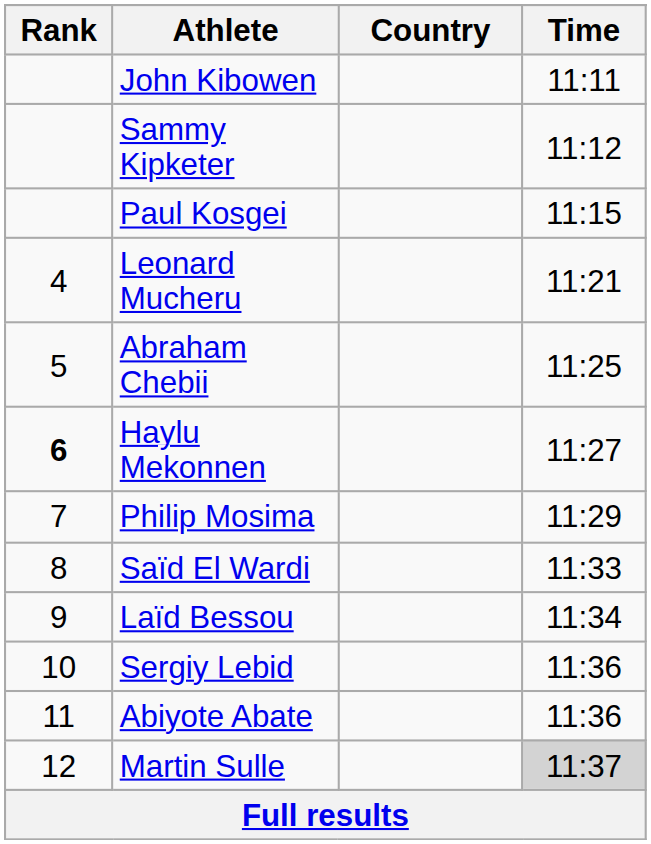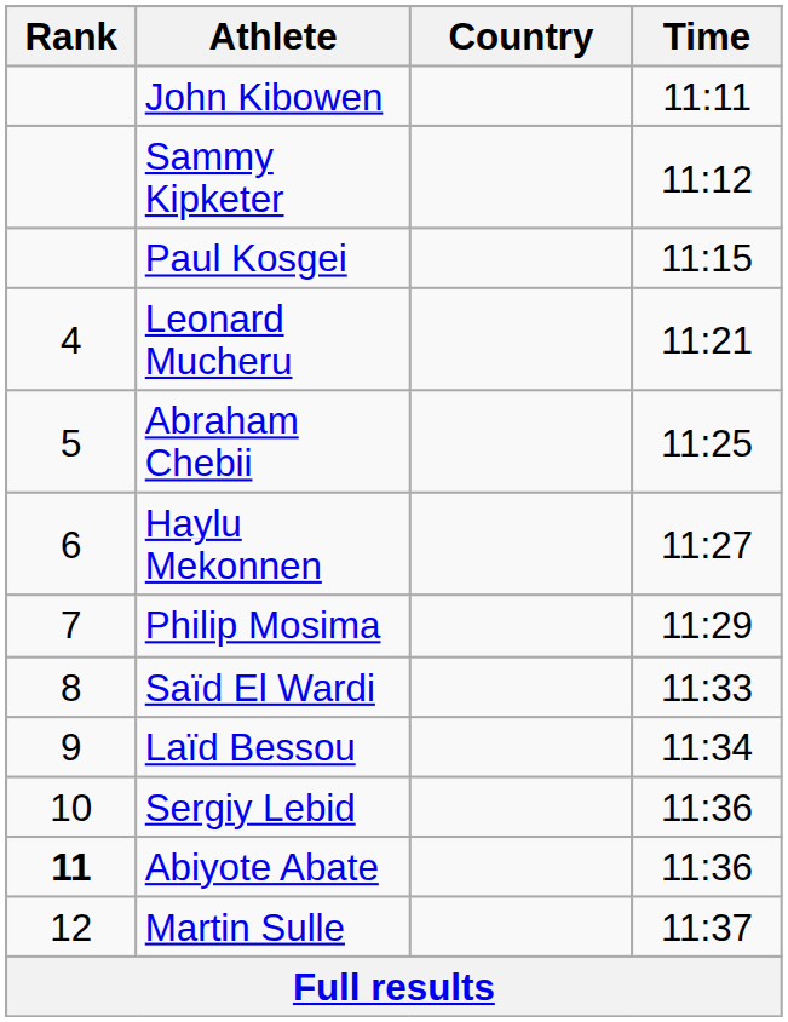Haylu Mekonnen | Rank: bold -> normal
Abiyote Abate | Rank: normal -> bold
Martin Sulle | Time: lightgrey background -> no background
